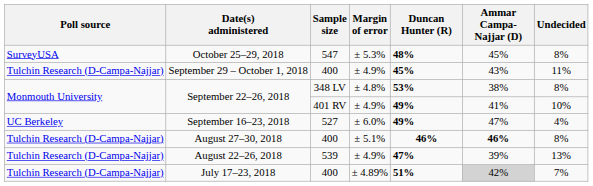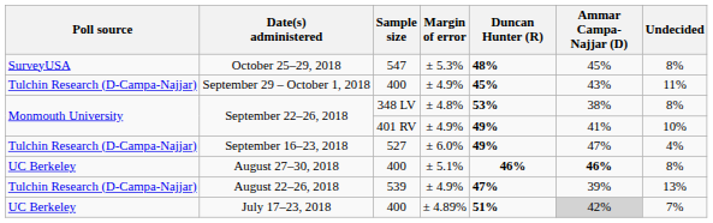September 16–23, 2018 | Poll source: UC Berkeley -> Tulchin Research (D-Campa-Najjar)
August 27–30, 2018 | Poll source: Tulchin Research (D-Campa-Najjar) -> UC Berkeley
July 17–23, 2018 | Poll source: Tulchin Research (D-Campa-Najjar) -> UC Berkeley
